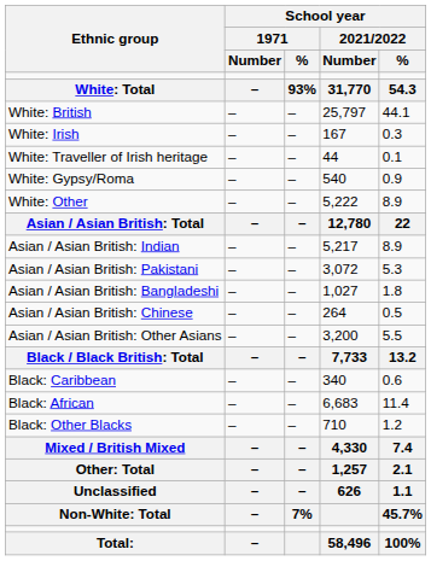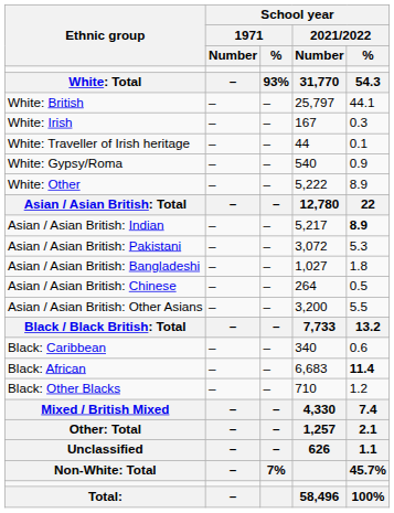Asian / Asian British: Indian | School year / 2021/2022 / %: normal -> bold
Black: African | School year / 2021/2022 / %: normal -> bold
